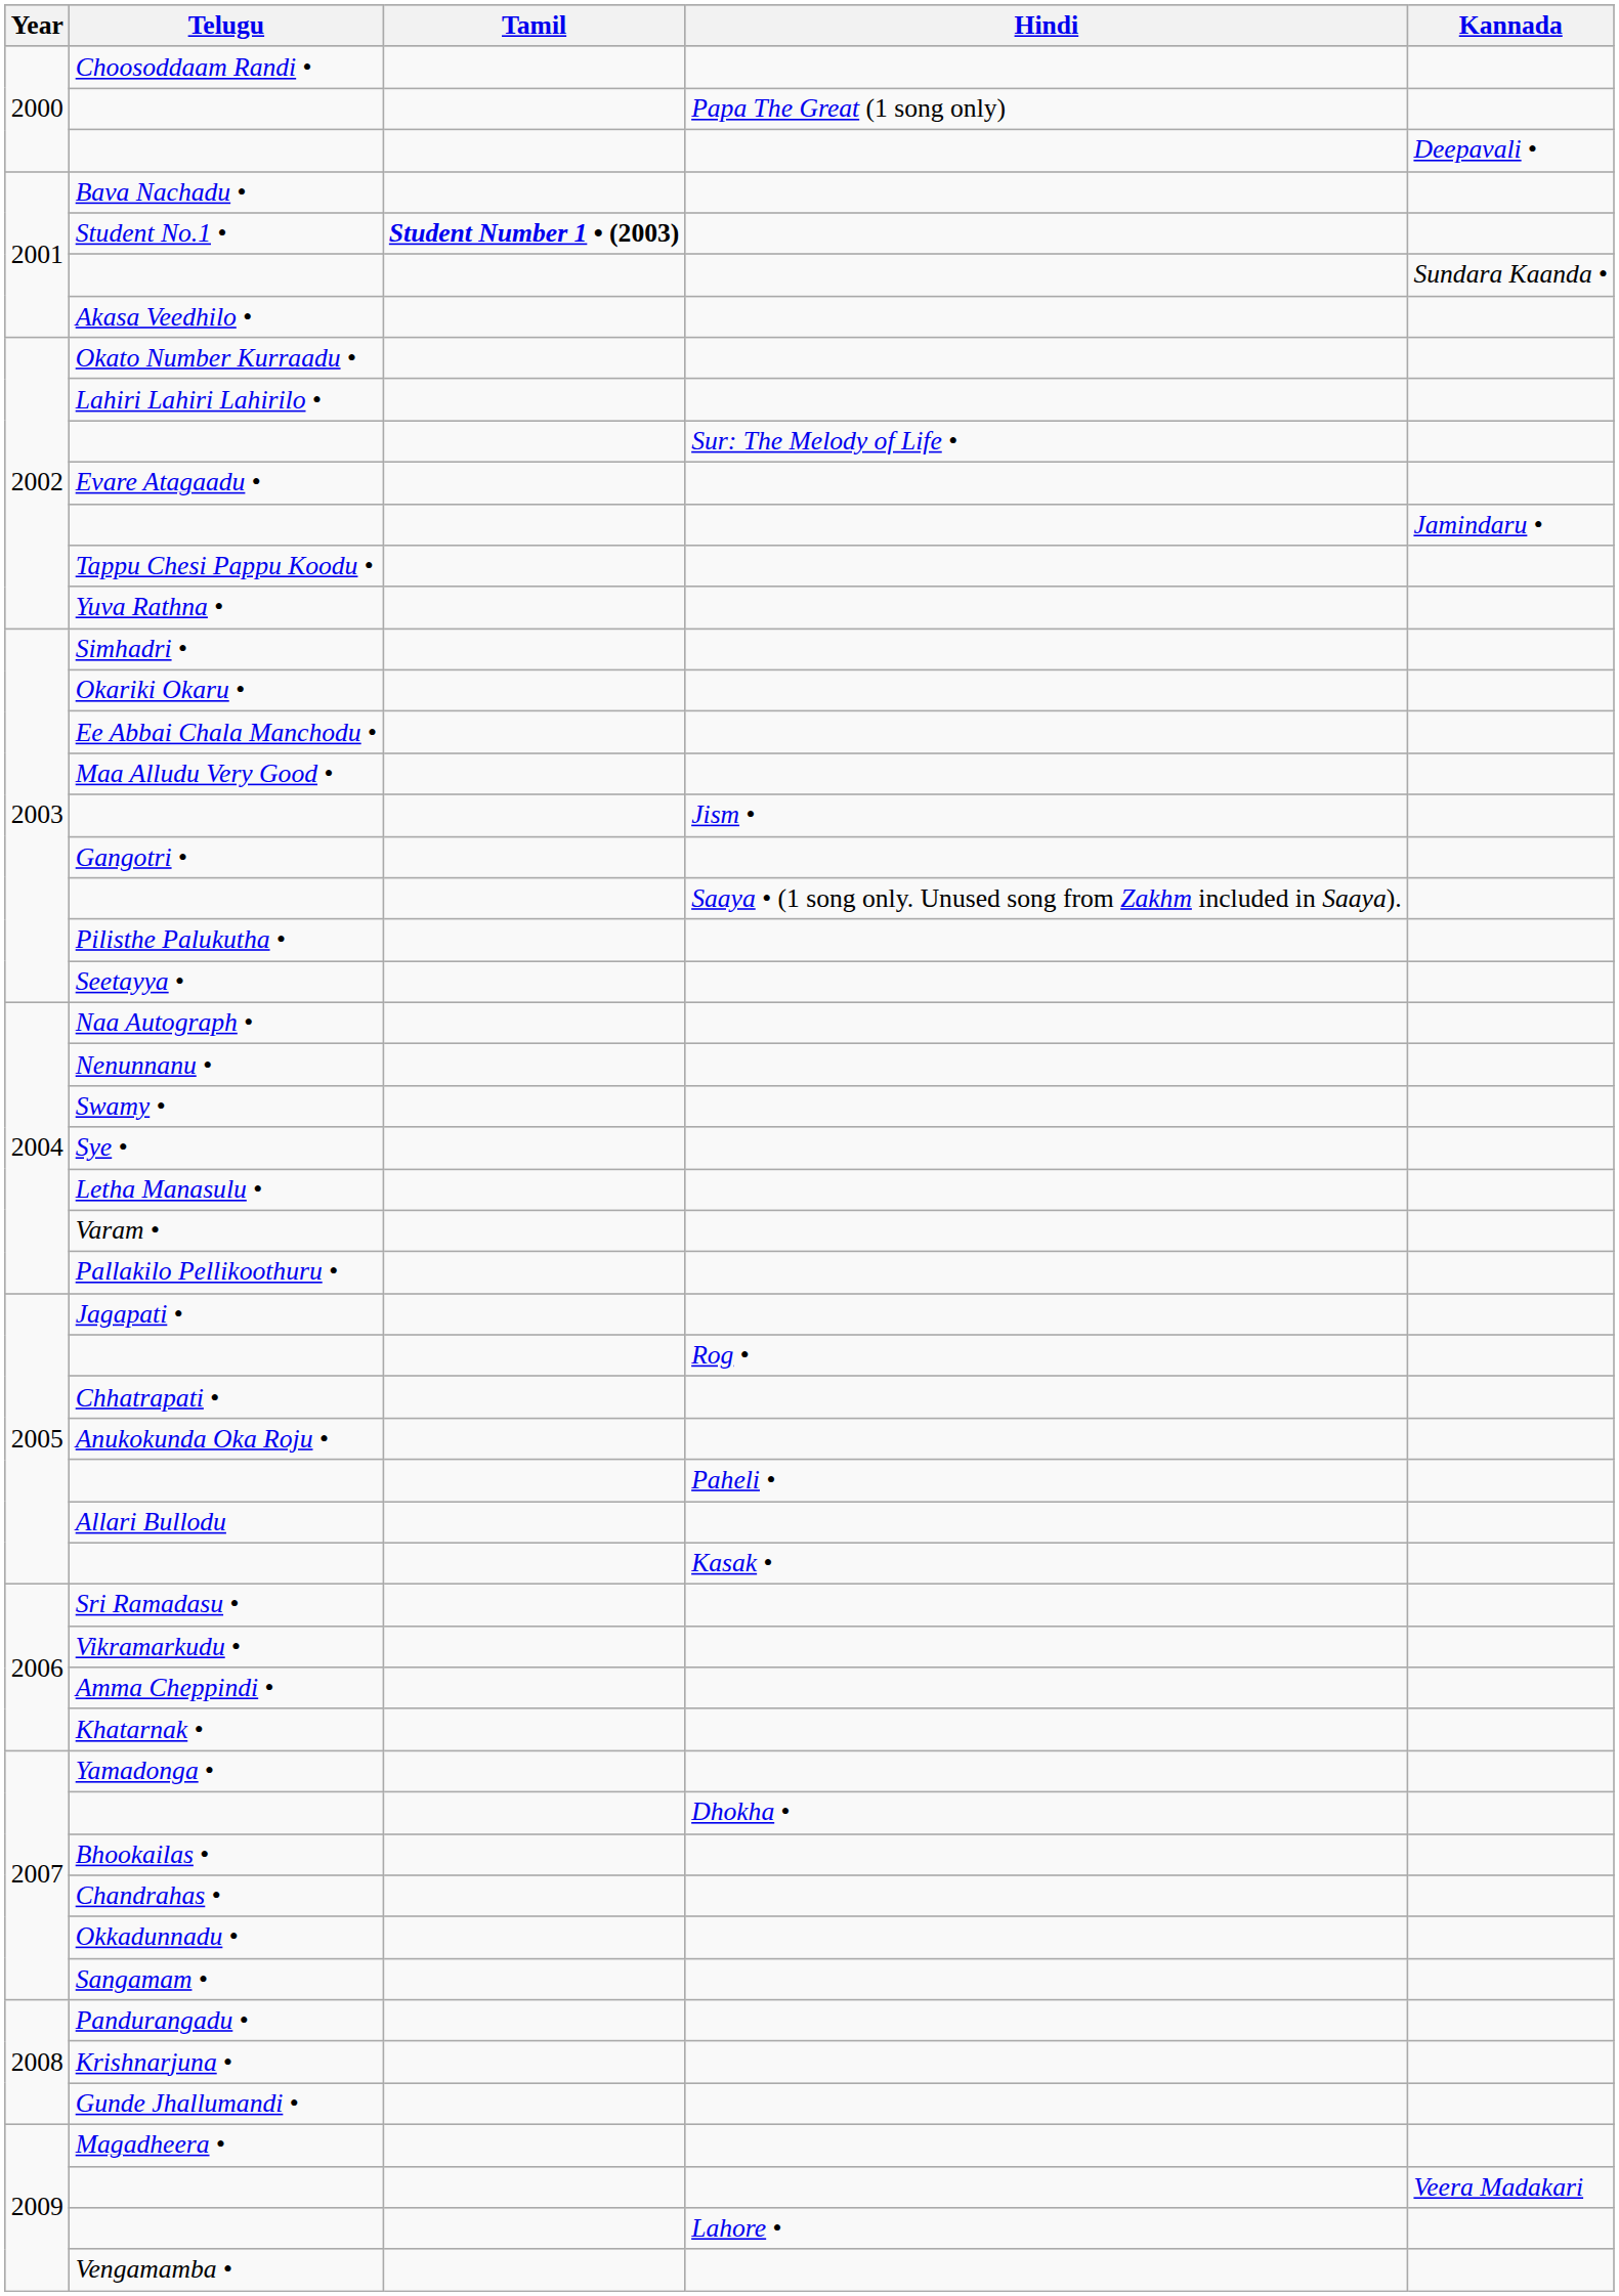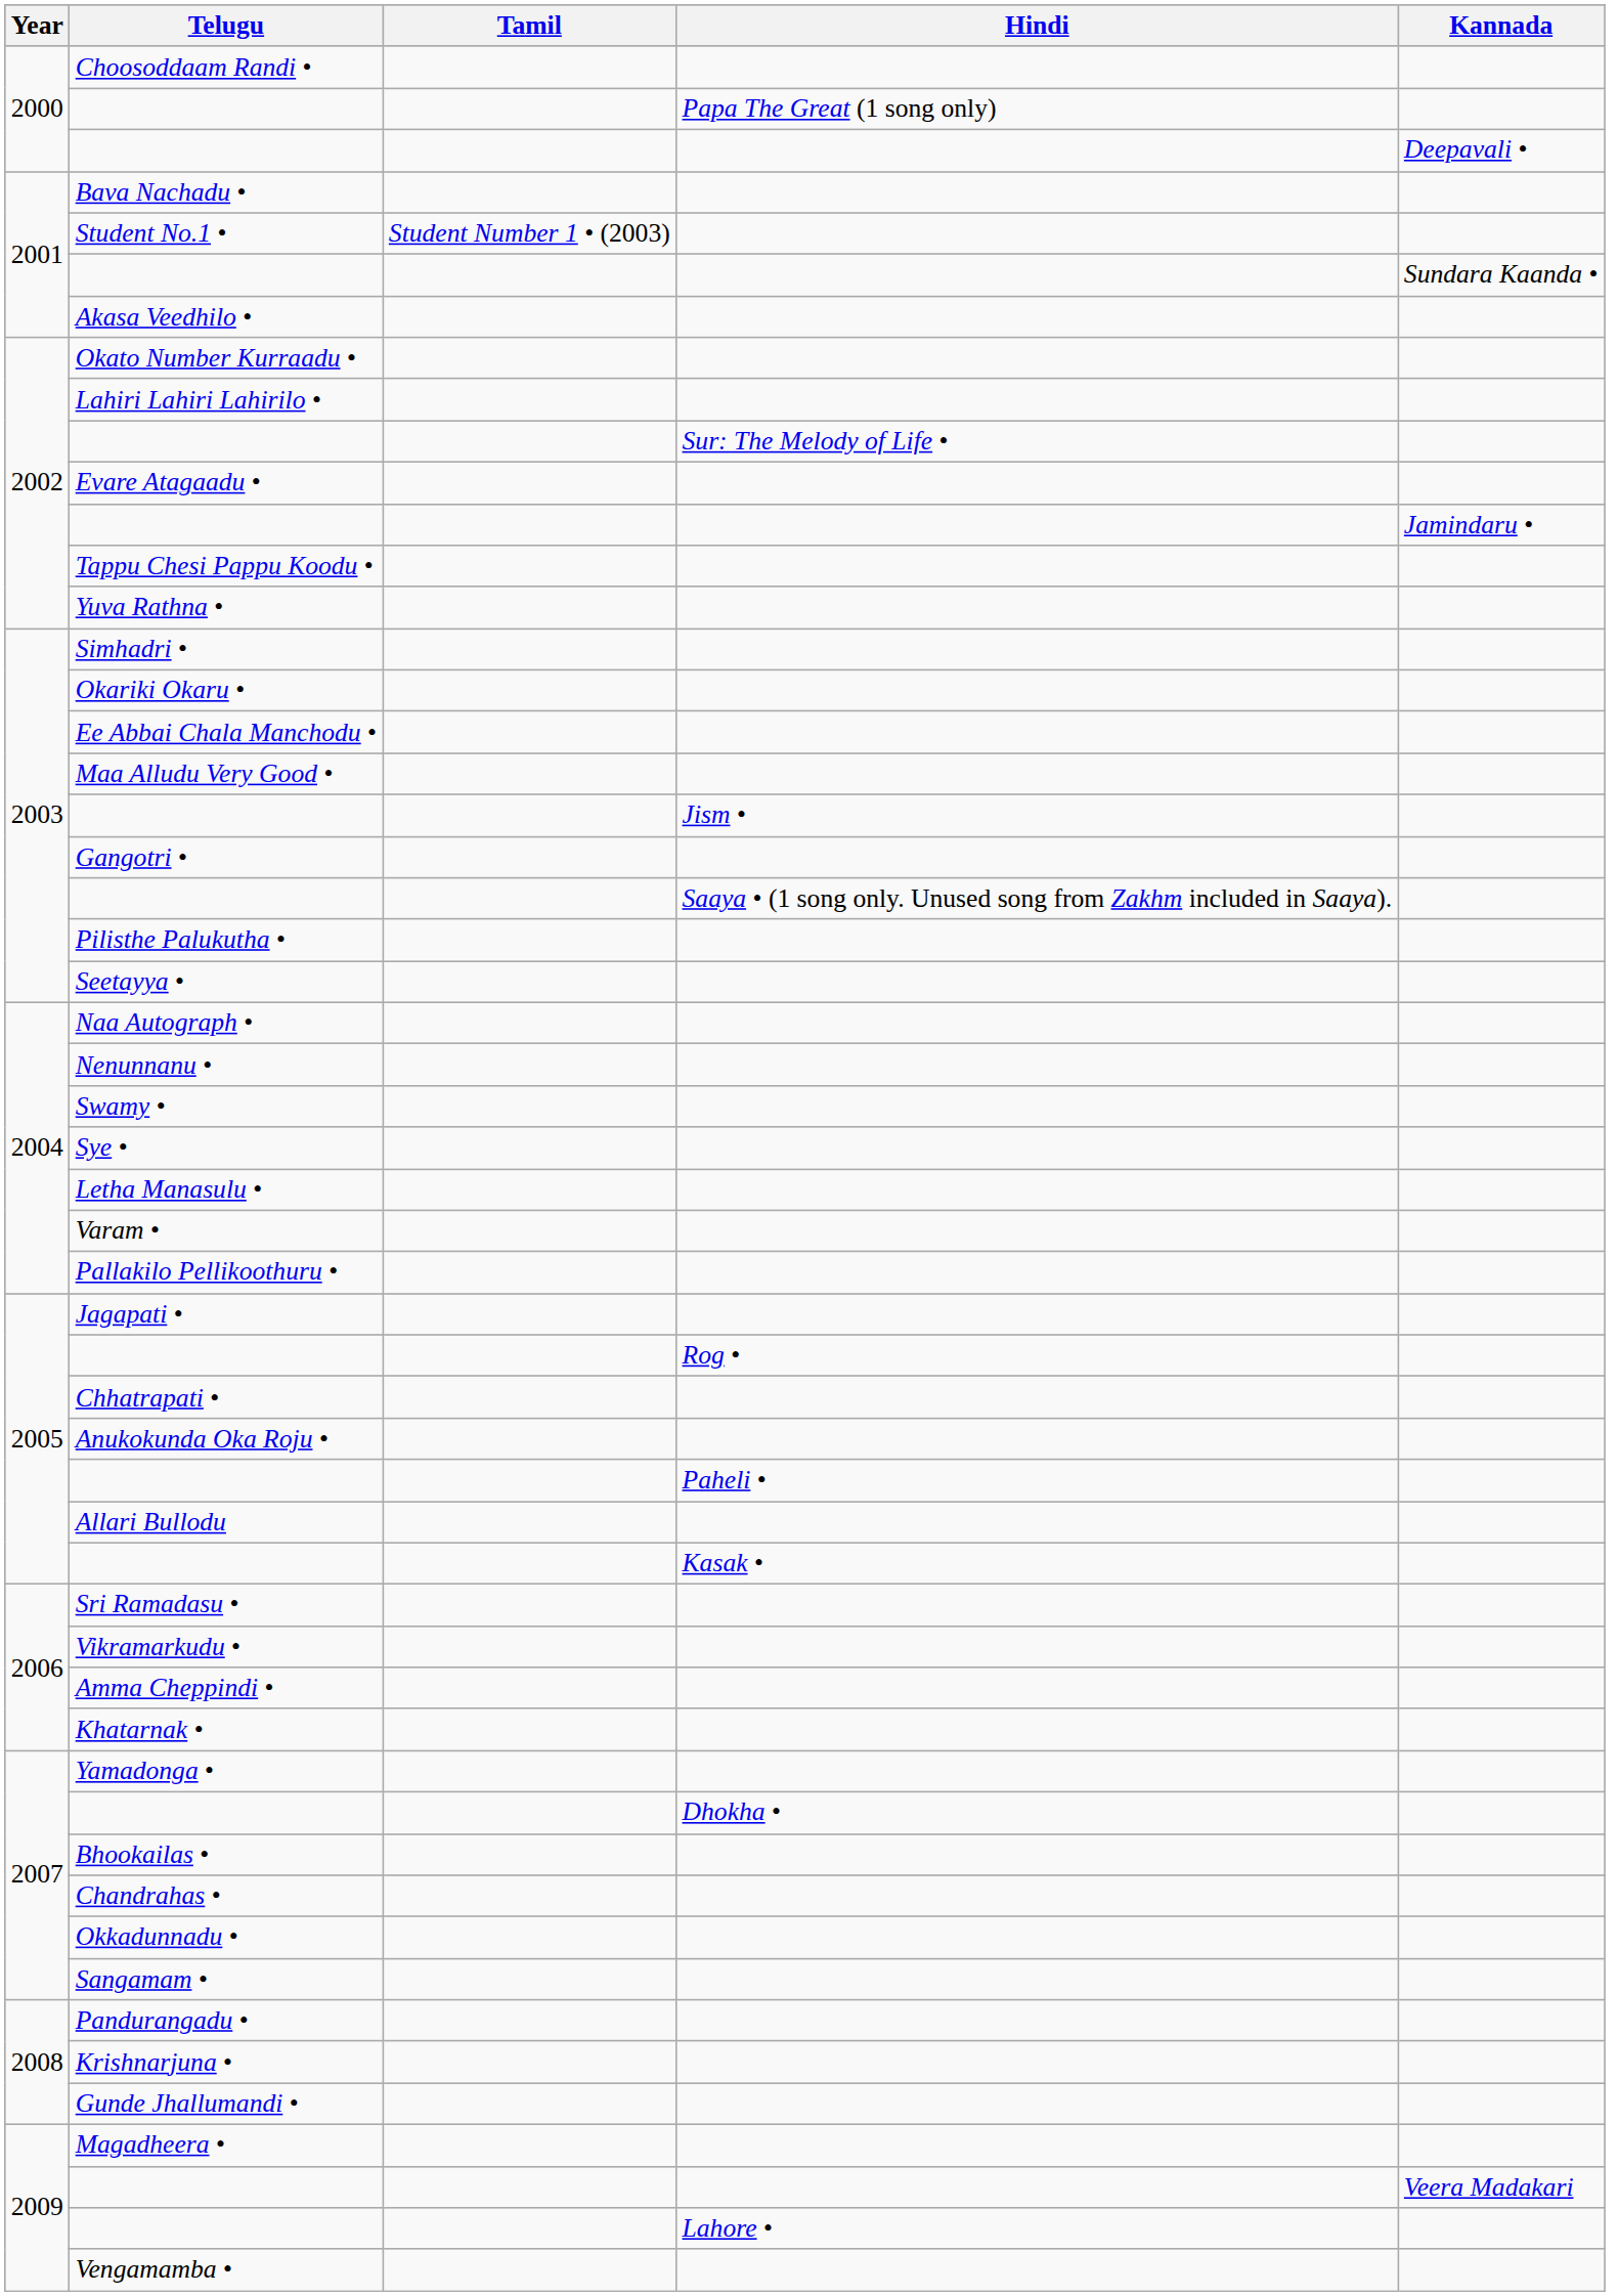Student No.1 • | Tamil: bold -> normal
